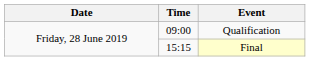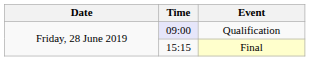Qualification | Time: no background -> lavender background
